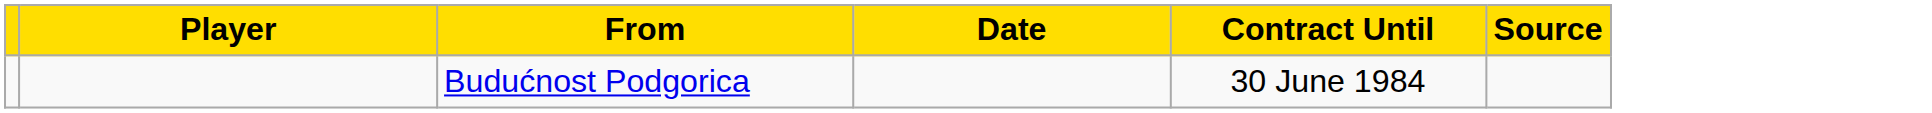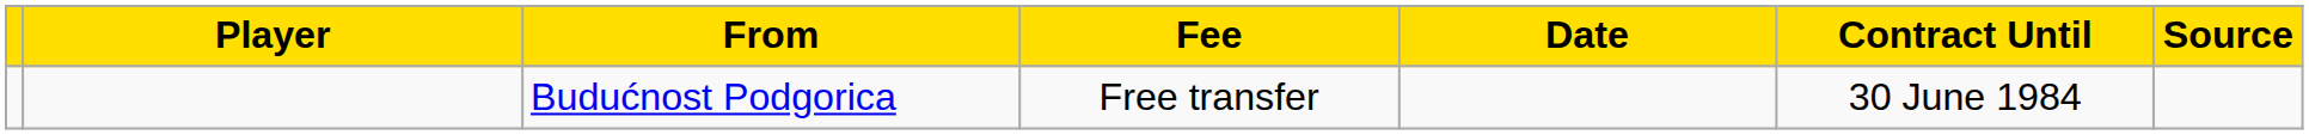+ column: Fee | Free transfer
